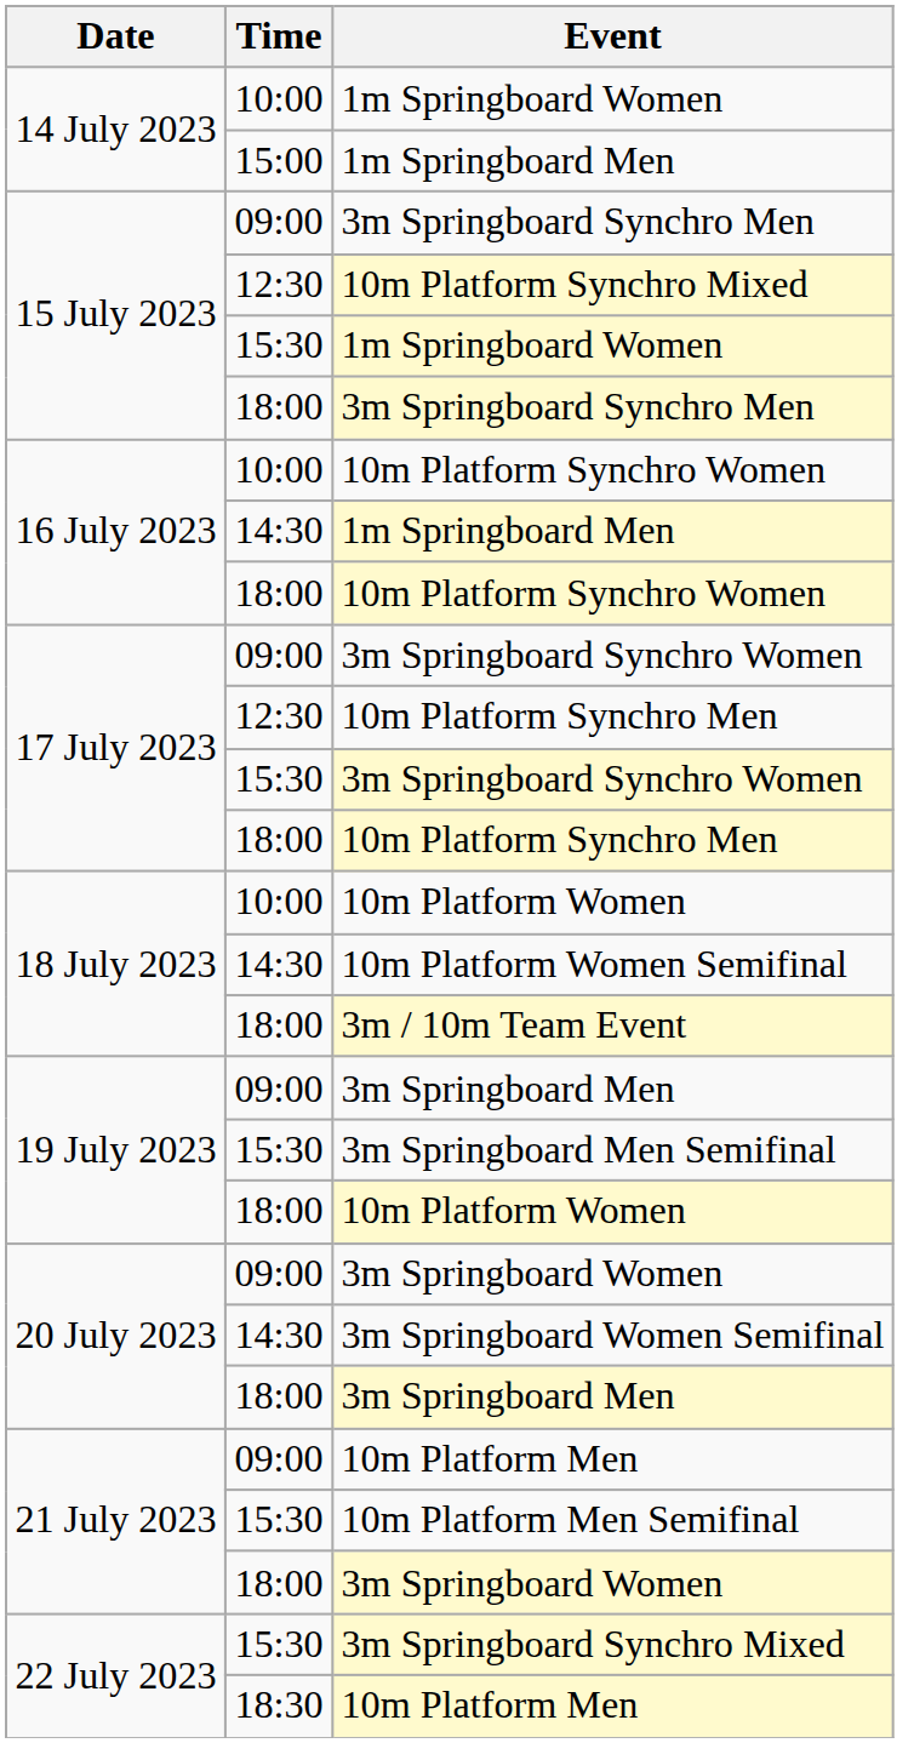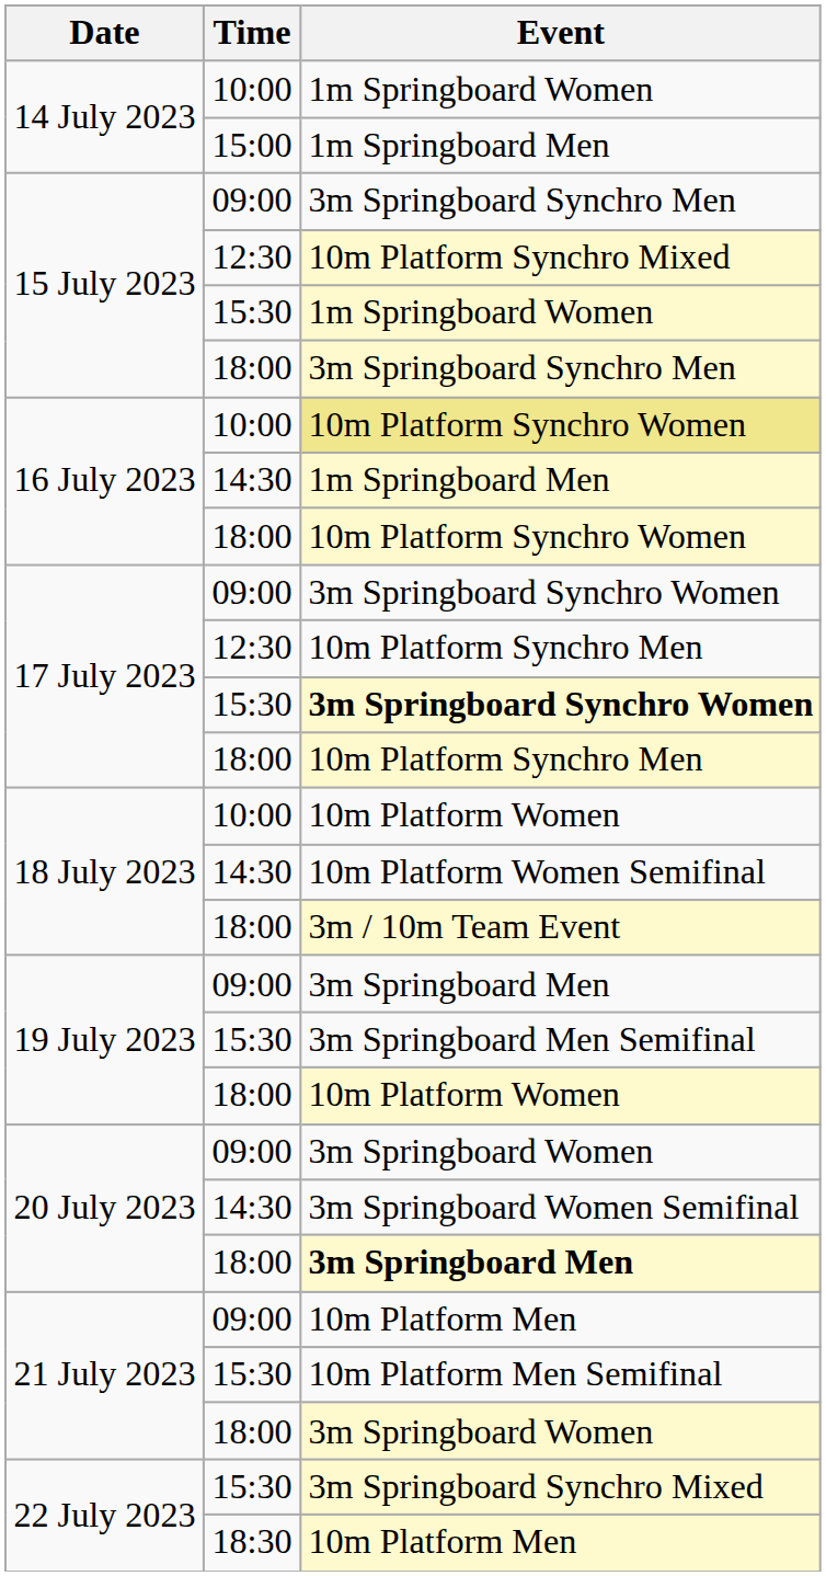10:00 / 10m Platform Synchro Women | Event: no background -> khaki background
15:30 / 3m Springboard Synchro Women | Event: normal -> bold
18:00 / 3m Springboard Men | Event: normal -> bold
